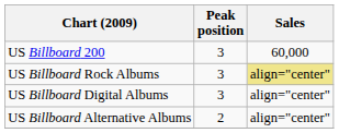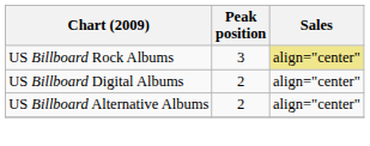- row: US Billboard 200 | 3 | 60,000
US Billboard Digital Albums | Peak position: 3 -> 2
